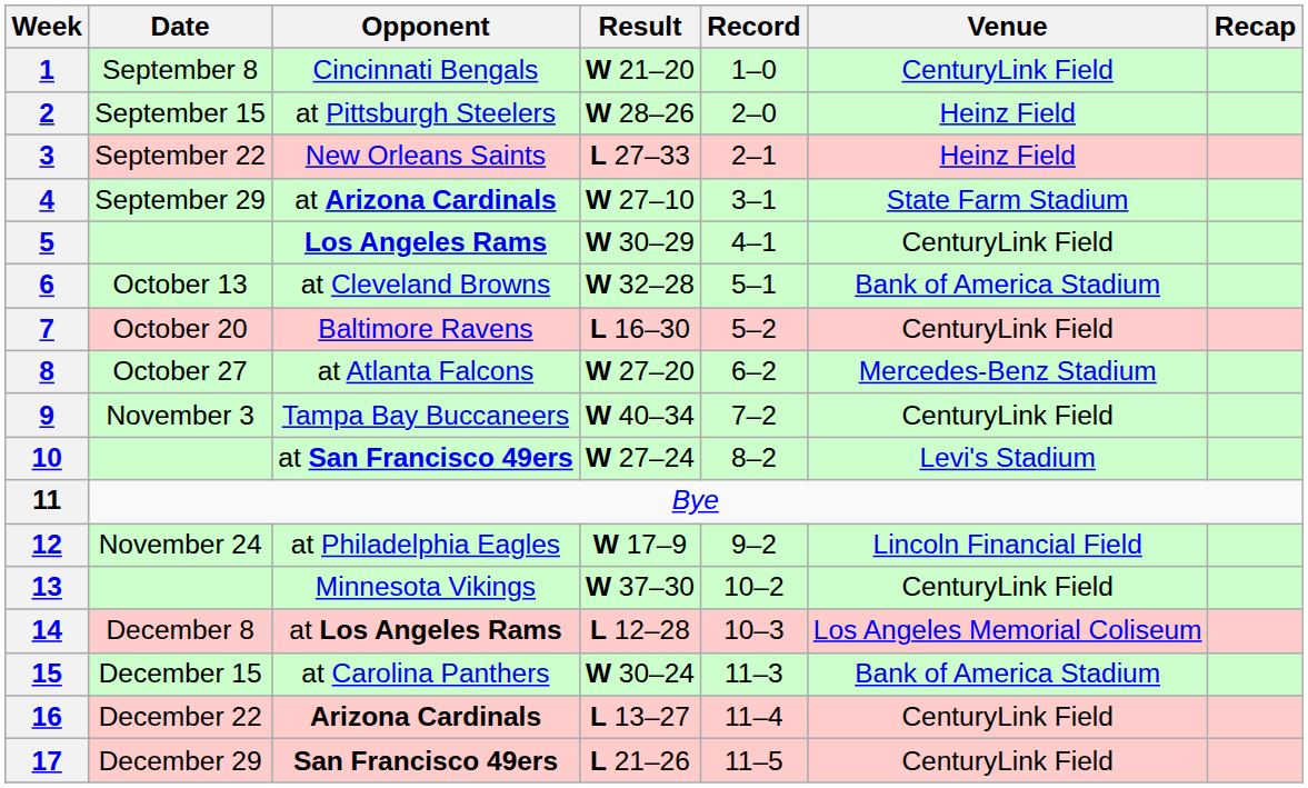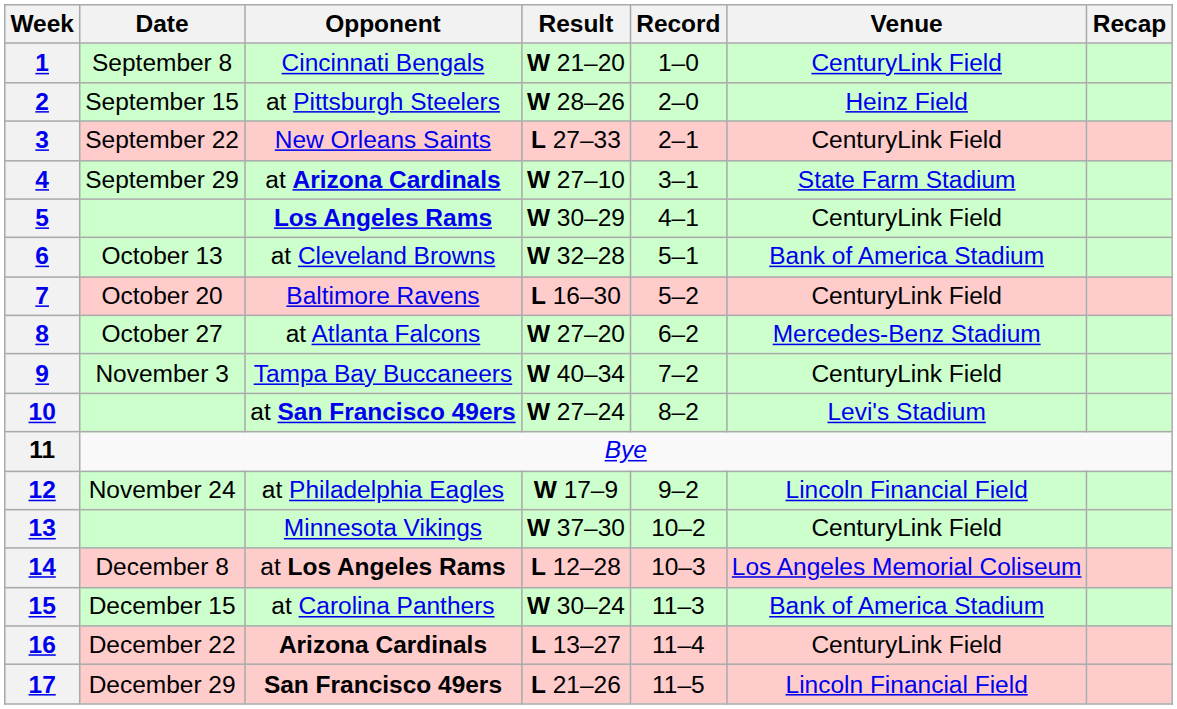3 | Venue: Heinz Field -> CenturyLink Field
17 | Venue: CenturyLink Field -> Lincoln Financial Field
